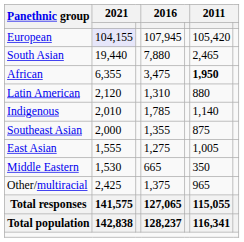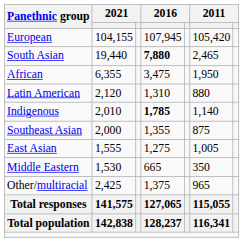European | column 2: lavender background -> no background
South Asian | column 4: normal -> bold
African | column 6: bold -> normal
Indigenous | column 4: normal -> bold
